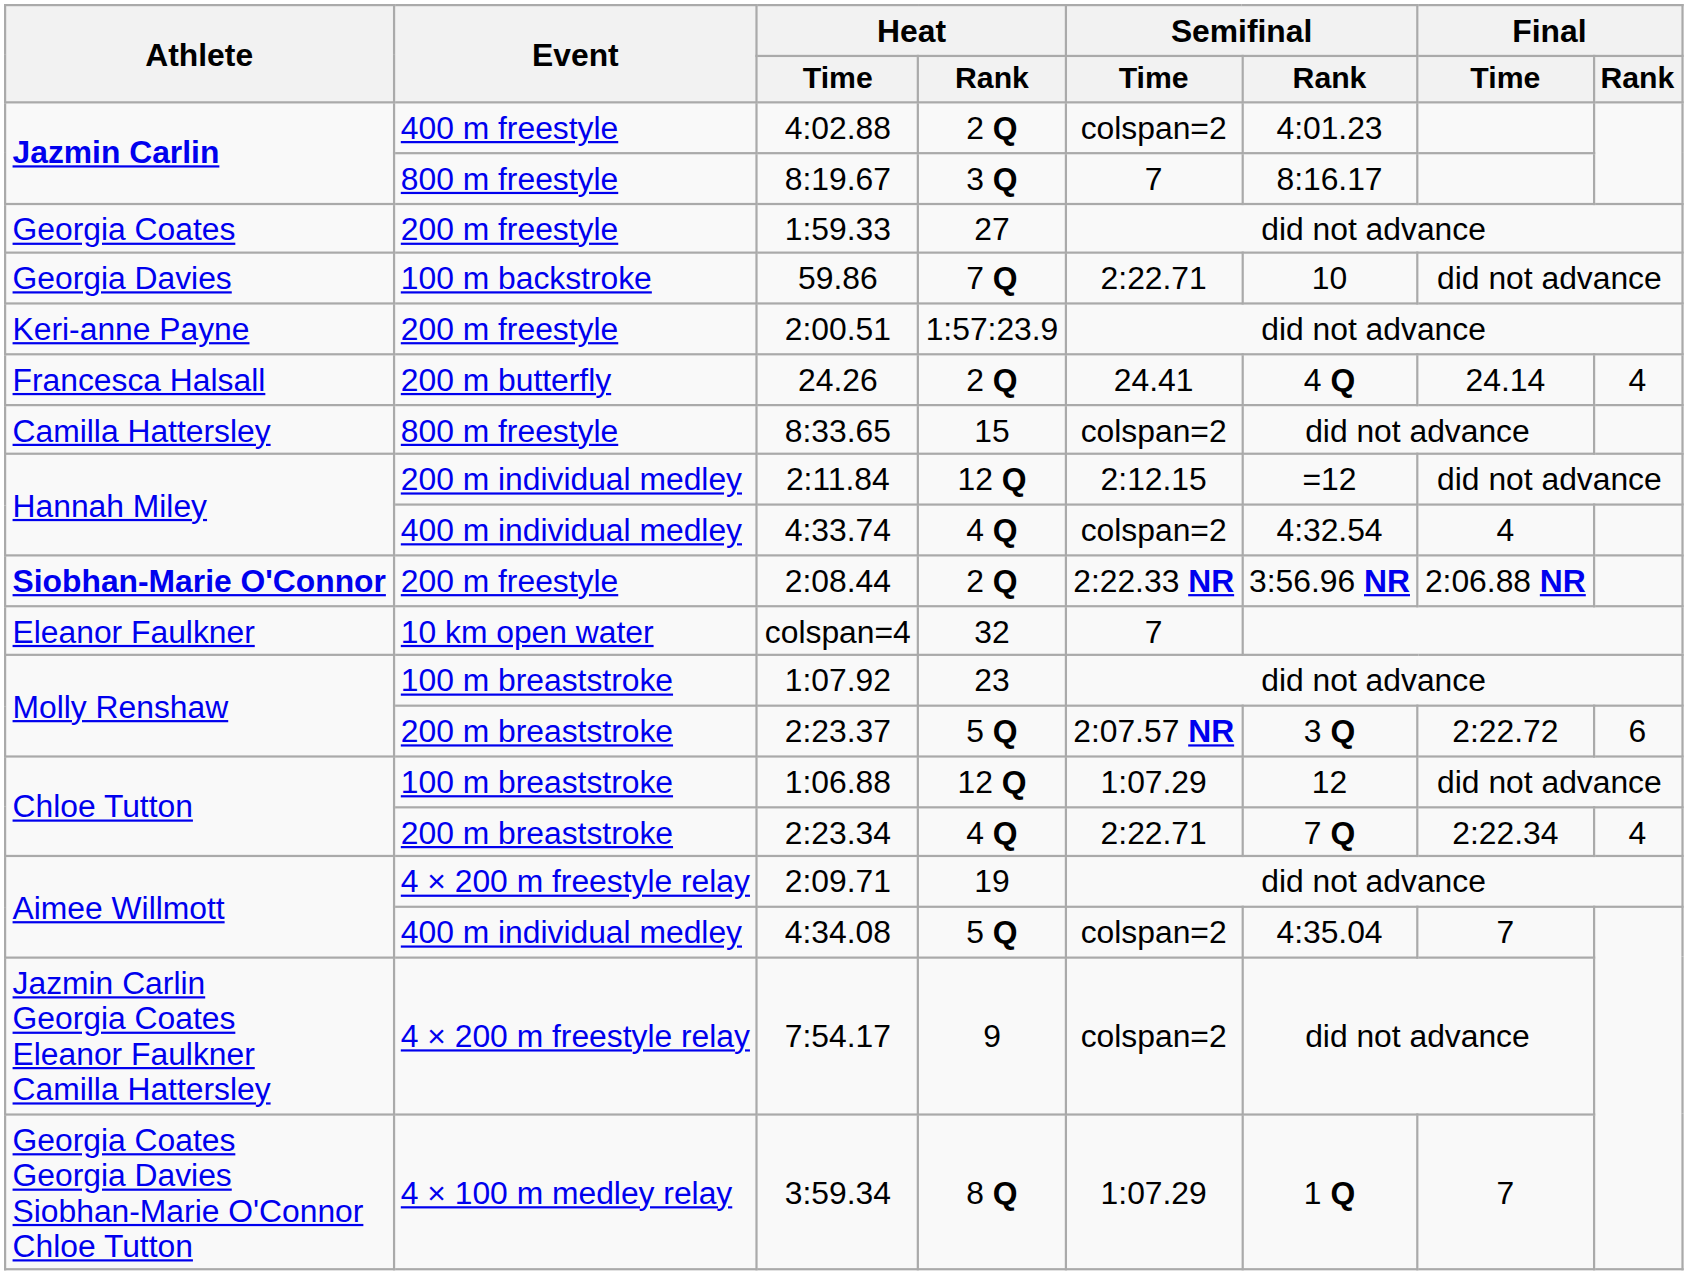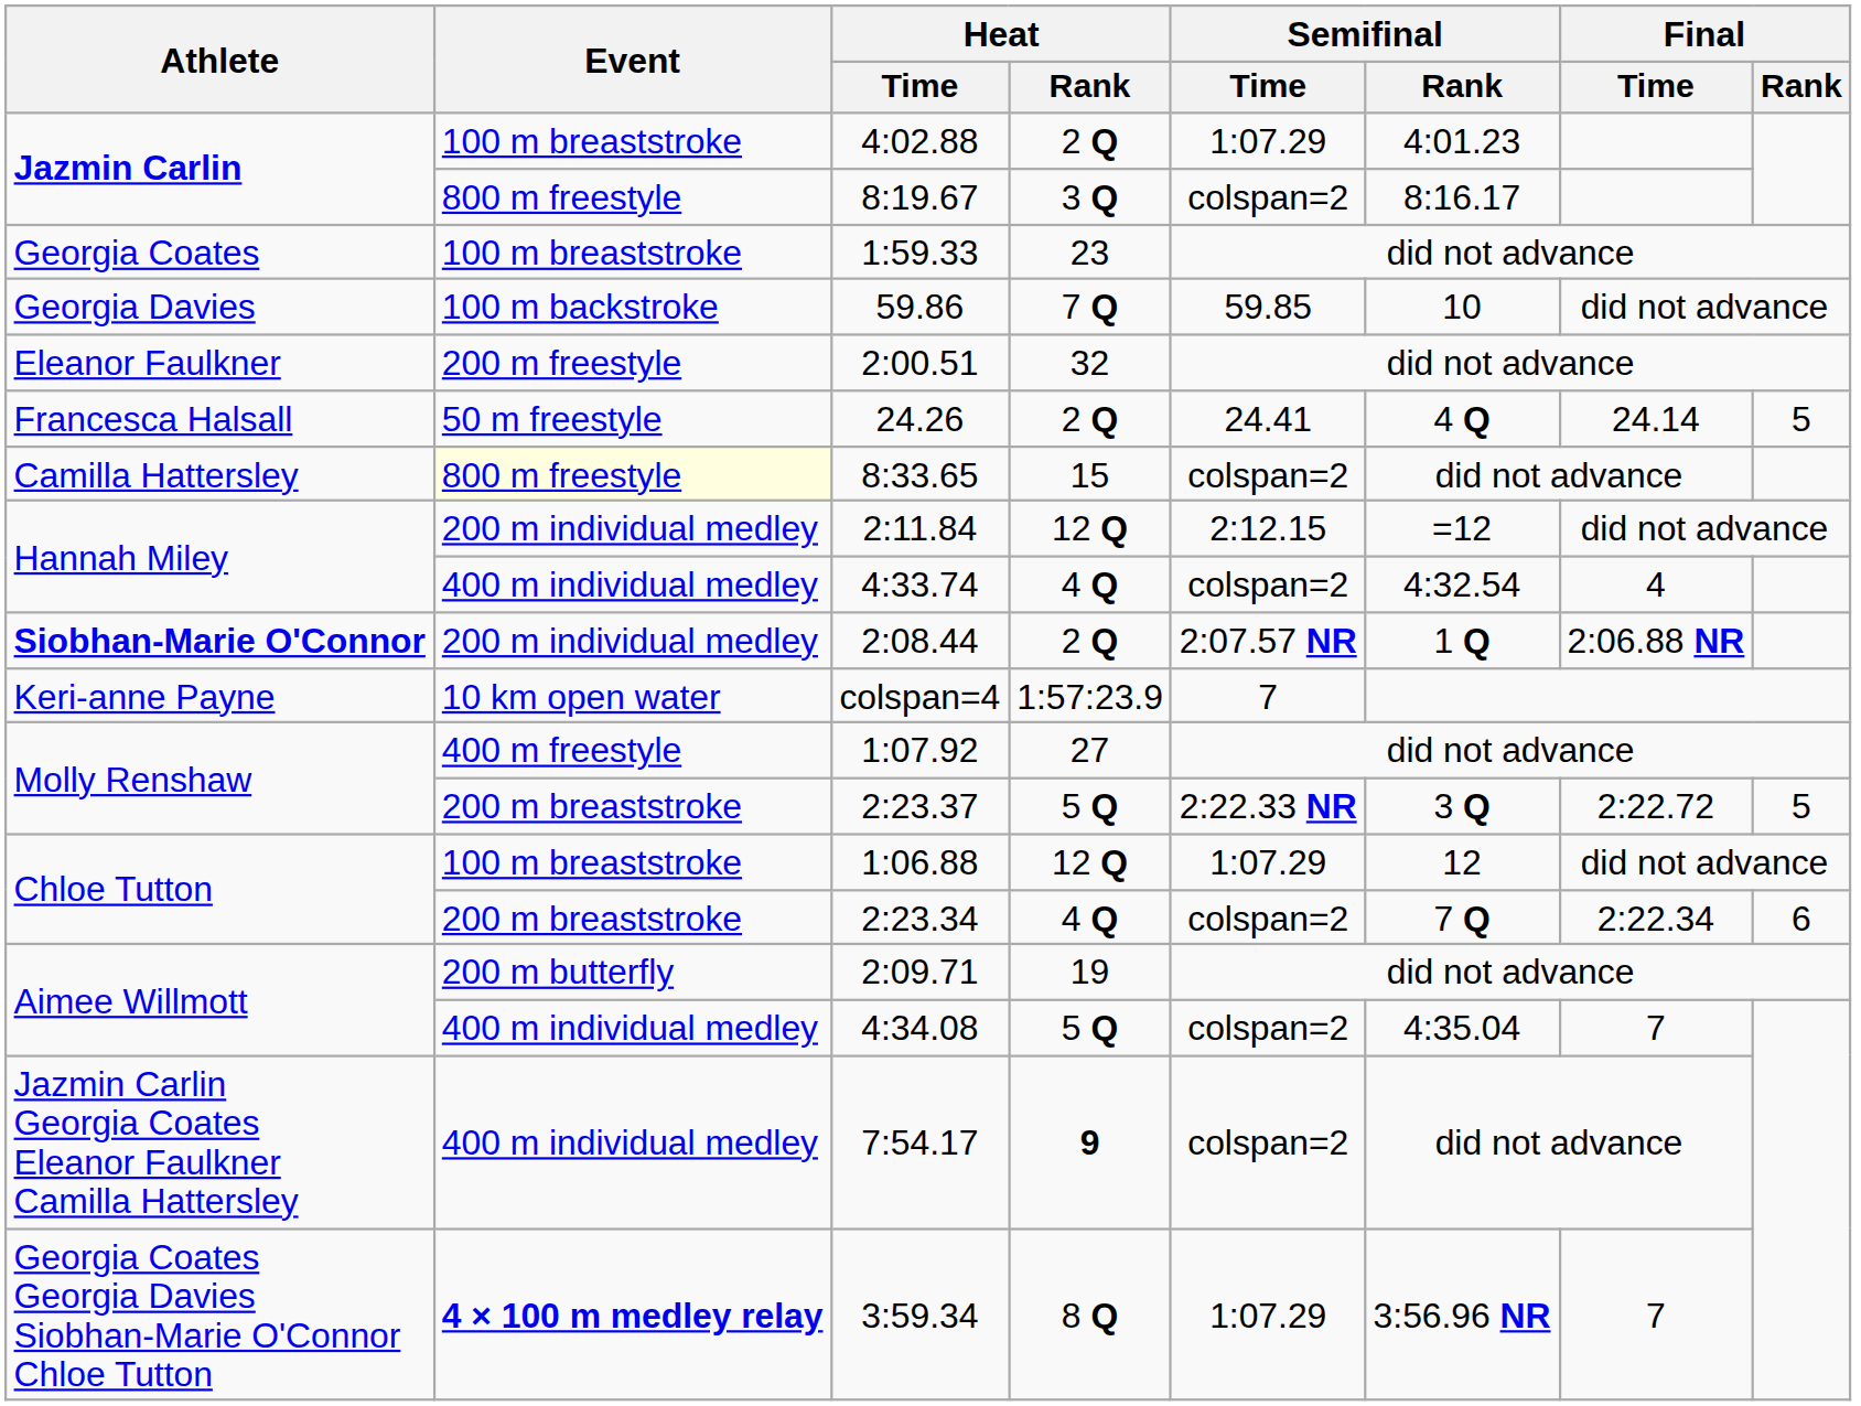4:02.88 | Event: 400 m freestyle -> 100 m breaststroke
4:02.88 | Semifinal / Time: colspan=2 -> 1:07.29
8:19.67 | Semifinal / Time: 7 -> colspan=2
1:59.33 | Event: 200 m freestyle -> 100 m breaststroke
1:59.33 | Heat / Rank: 27 -> 23
59.86 | Semifinal / Time: 2:22.71 -> 59.85
2:00.51 | Athlete: Keri-anne Payne -> Eleanor Faulkner
2:00.51 | Heat / Rank: 1:57:23.9 -> 32
24.26 | Event: 200 m butterfly -> 50 m freestyle
24.26 | Final / Rank: 4 -> 5
8:33.65 | Event: no background -> lightyellow background
2:08.44 | Event: 200 m freestyle -> 200 m individual medley
2:08.44 | Semifinal / Time: 2:22.33 NR -> 2:07.57 NR
2:08.44 | Semifinal / Rank: 3:56.96 NR -> 1 Q
colspan=4 | Athlete: Eleanor Faulkner -> Keri-anne Payne
colspan=4 | Heat / Rank: 32 -> 1:57:23.9
1:07.92 | Event: 100 m breaststroke -> 400 m freestyle
1:07.92 | Heat / Rank: 23 -> 27
2:23.37 | Semifinal / Time: 2:07.57 NR -> 2:22.33 NR
2:23.37 | Final / Rank: 6 -> 5
2:23.34 | Semifinal / Time: 2:22.71 -> colspan=2
2:23.34 | Final / Rank: 4 -> 6
2:09.71 | Event: 4 × 200 m freestyle relay -> 200 m butterfly
7:54.17 | Event: 4 × 200 m freestyle relay -> 400 m individual medley
7:54.17 | Heat / Rank: normal -> bold
3:59.34 | Event: normal -> bold
3:59.34 | Semifinal / Rank: 1 Q -> 3:56.96 NR
